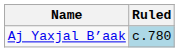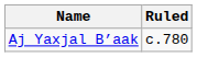Aj Yaxjal B’aak | Ruled: lightblue background -> no background
